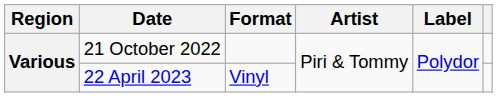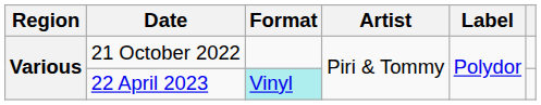22 April 2023 | Format: no background -> paleturquoise background
